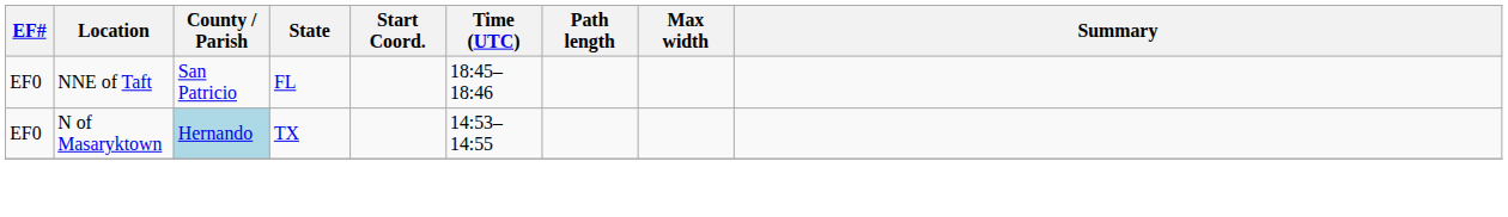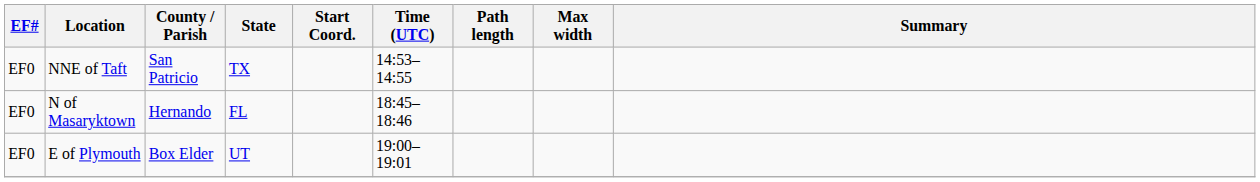NNE of Taft | State: FL -> TX
NNE of Taft | Time (UTC): 18:45–18:46 -> 14:53–14:55
N of Masaryktown | County / Parish: lightblue background -> no background
N of Masaryktown | State: TX -> FL
N of Masaryktown | Time (UTC): 14:53–14:55 -> 18:45–18:46
+ row: EF0 | E of Plymouth | Box Elder | UT | 19:00–19:01
